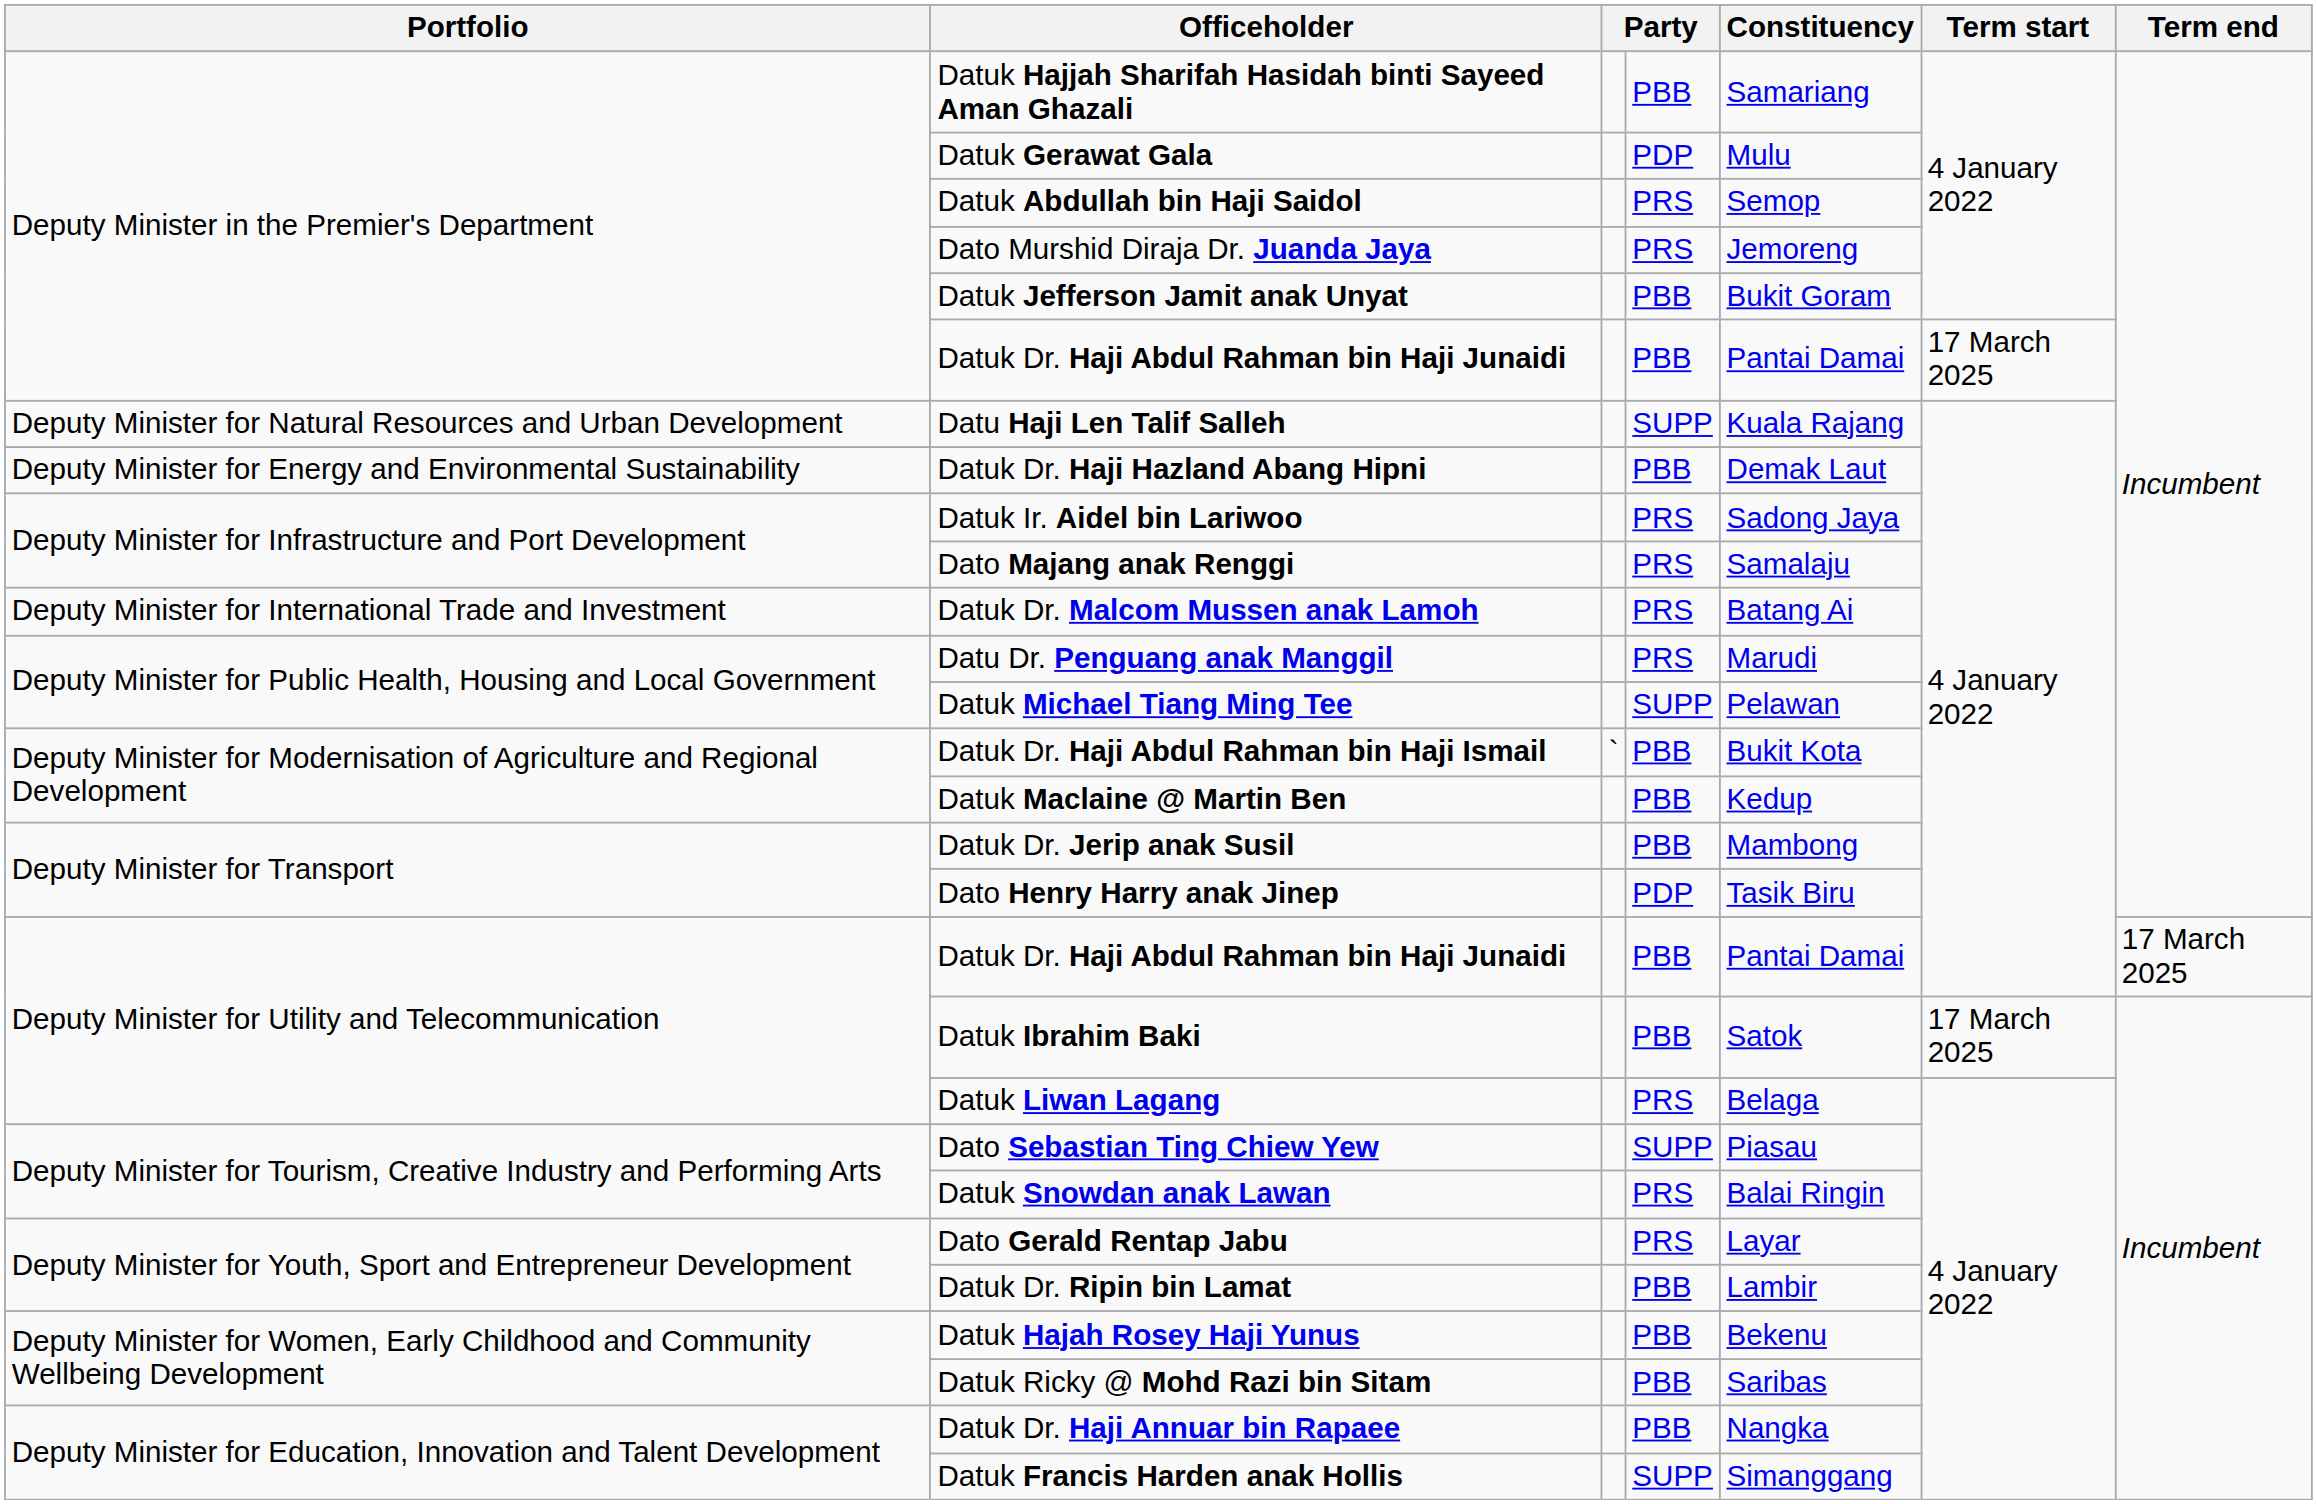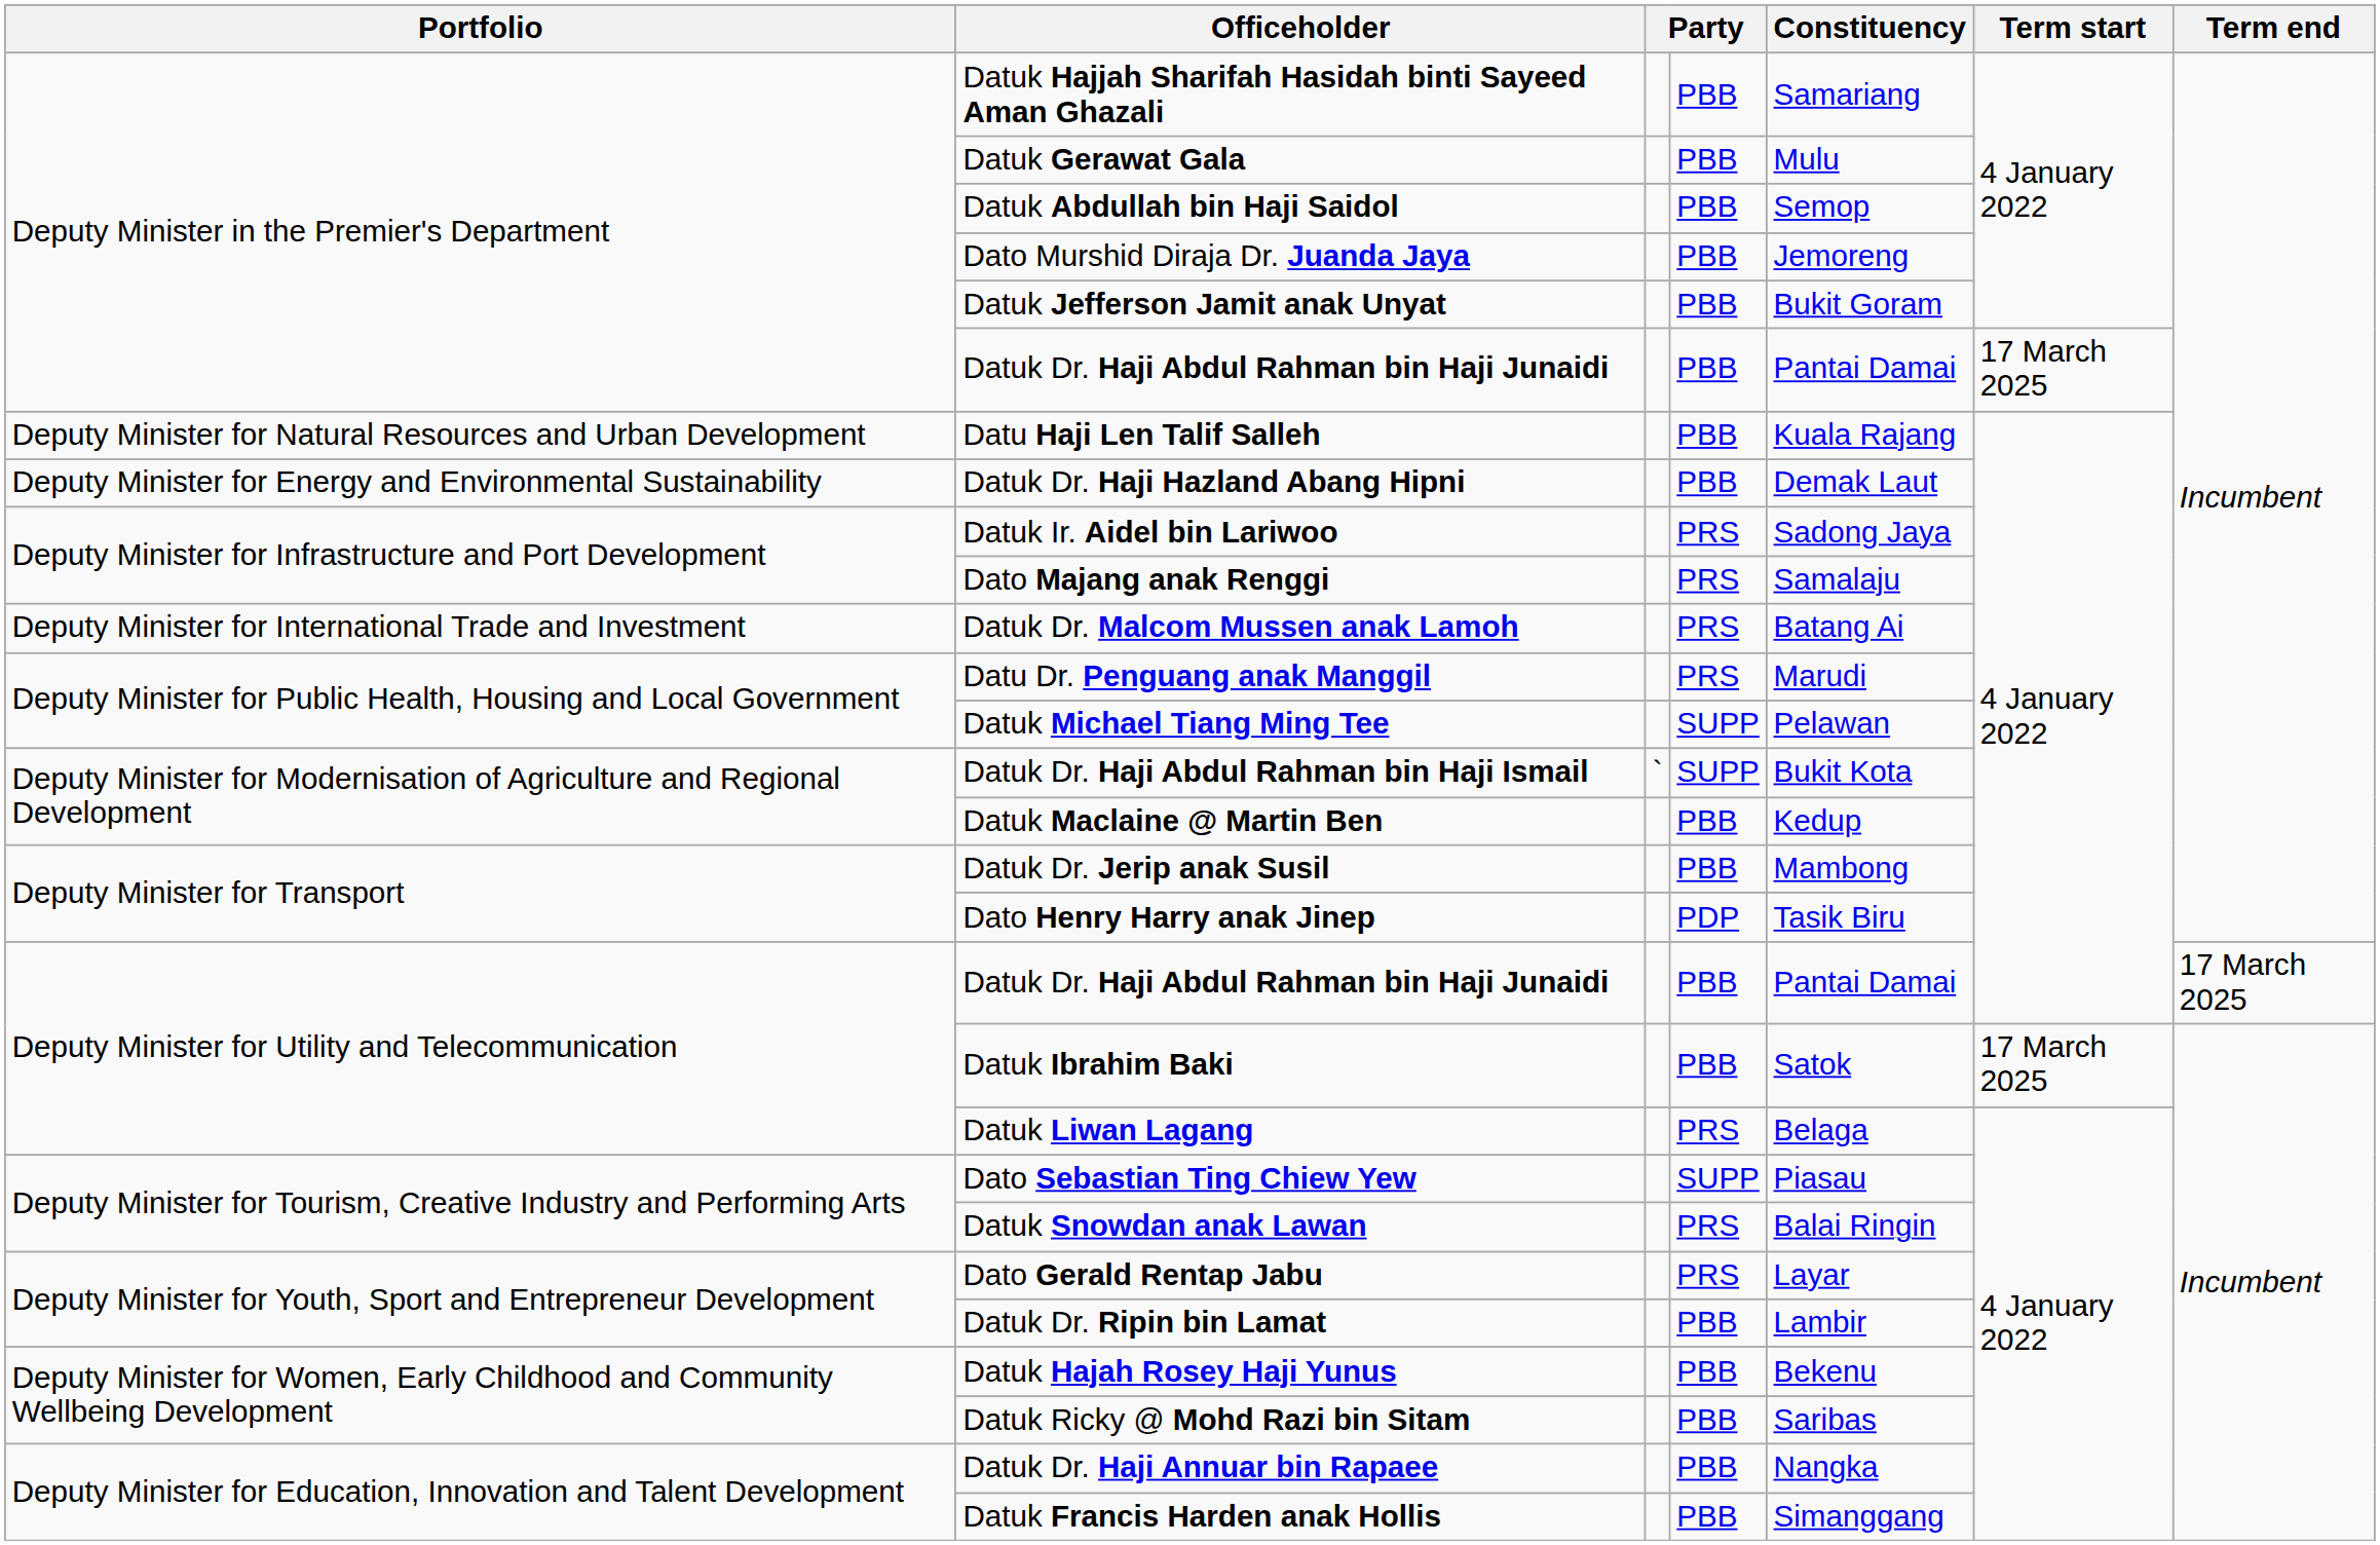Datuk Gerawat Gala | column 4: PDP -> PBB
Datuk Abdullah bin Haji Saidol | column 4: PRS -> PBB
Dato Murshid Diraja Dr. Juanda Jaya | column 4: PRS -> PBB
Datu Haji Len Talif Salleh | column 4: SUPP -> PBB
Datuk Dr. Haji Abdul Rahman bin Haji Ismail | column 4: PBB -> SUPP
Datuk Francis Harden anak Hollis | column 4: SUPP -> PBB
